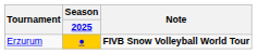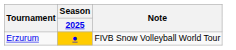Erzurum | Note: bold -> normal
